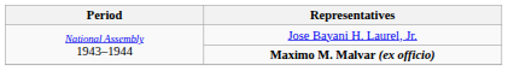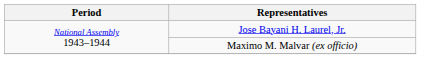Maximo M. Malvar (ex officio) | Representatives: bold -> normal
